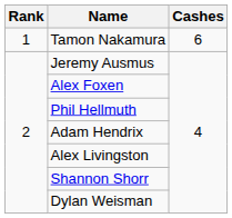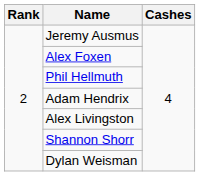- row: 1 | Tamon Nakamura | 6
